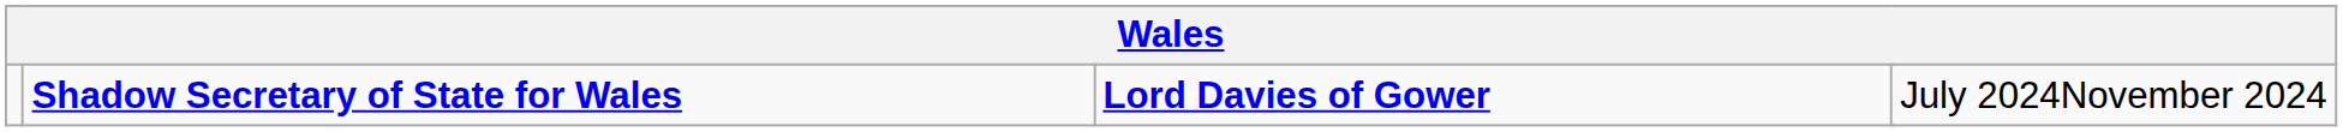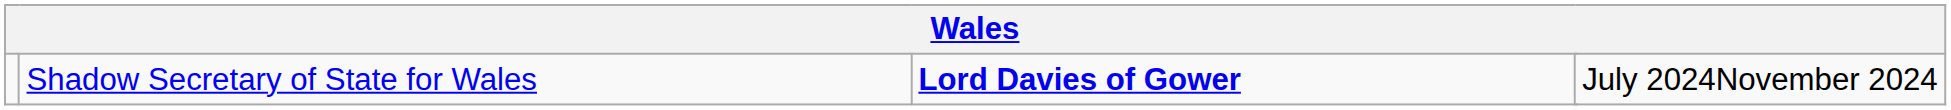Shadow Secretary of State for Wales | column 2: bold -> normal
